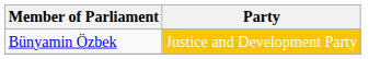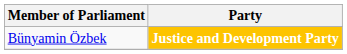Bünyamin Özbek | Party: normal -> bold
